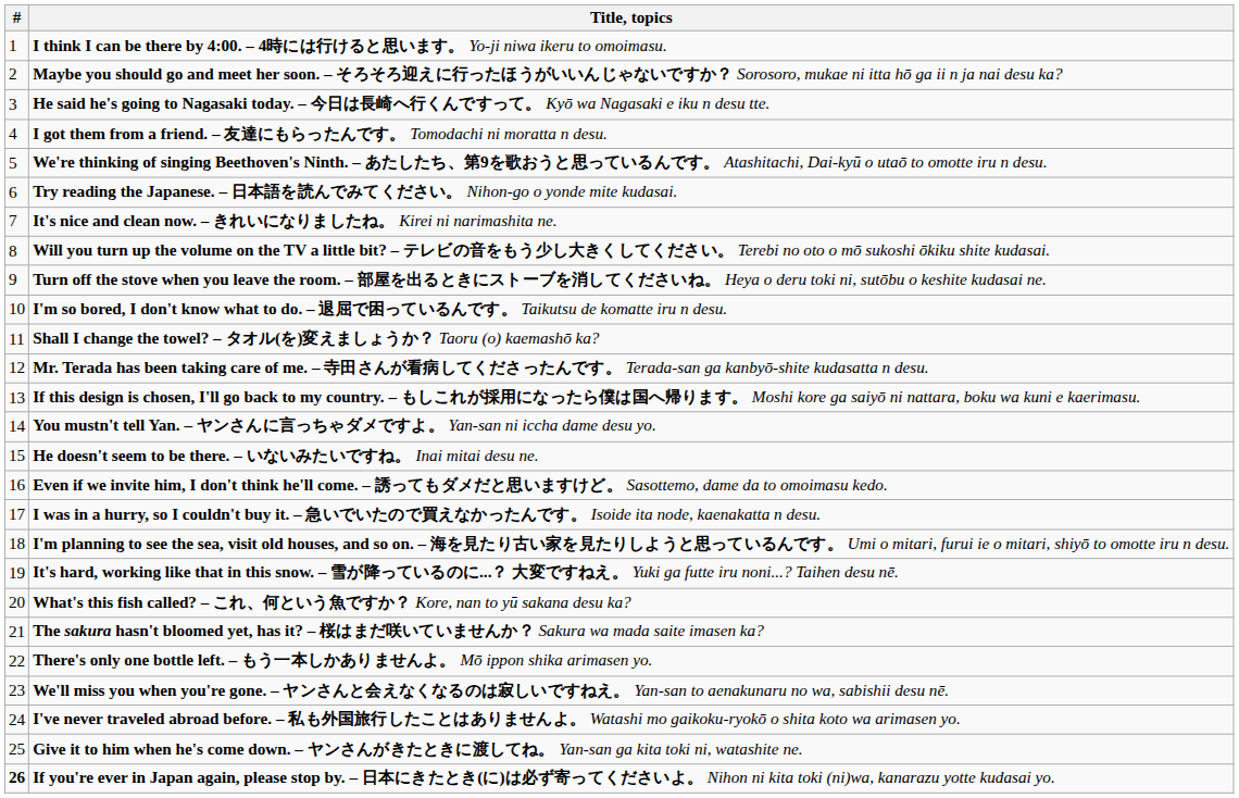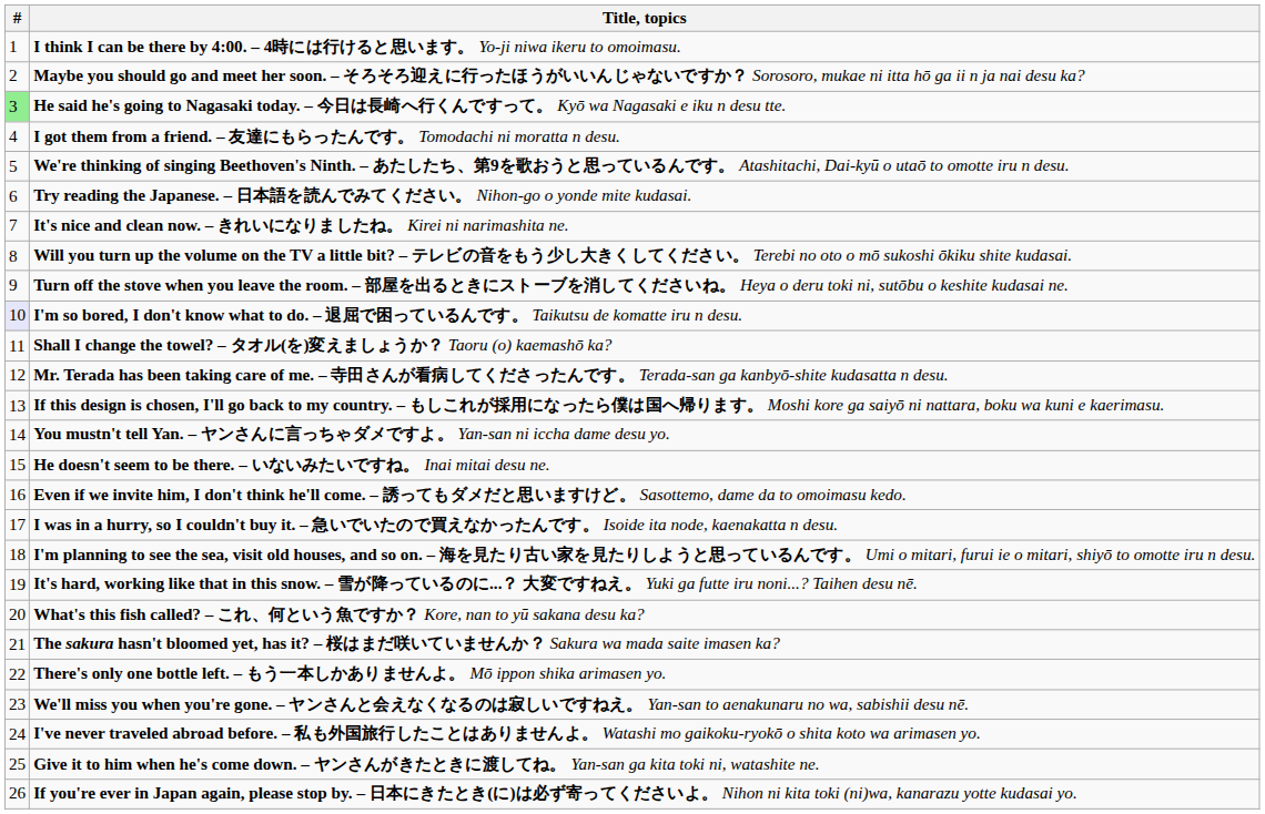row 4 | #: no background -> lightgreen background
row 11 | #: no background -> lavender background
row 27 | #: bold -> normal
